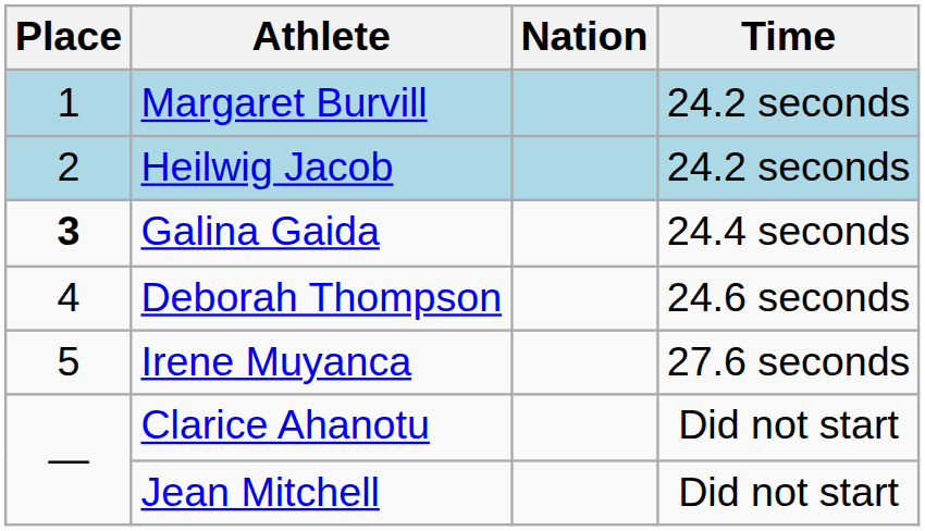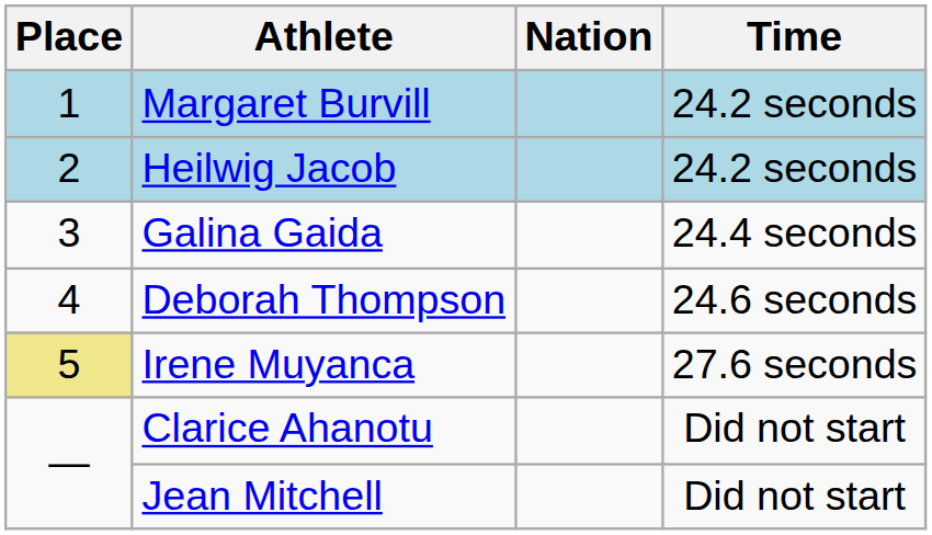Galina Gaida | Place: bold -> normal
Irene Muyanca | Place: no background -> khaki background
